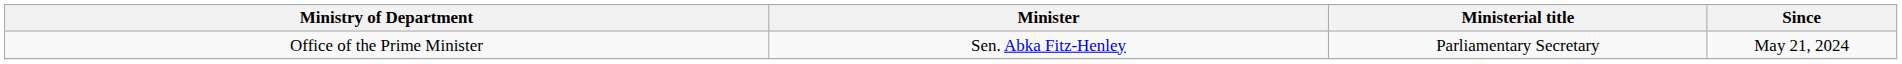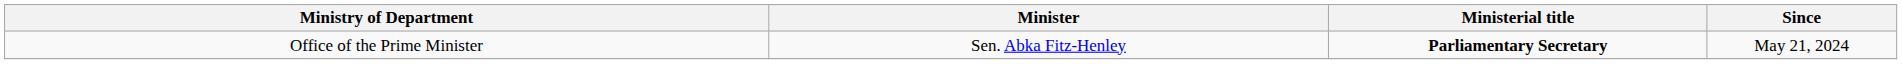Office of the Prime Minister | Ministerial title: normal -> bold
